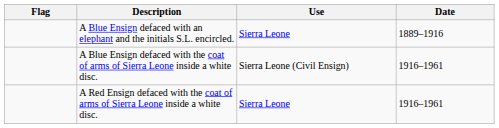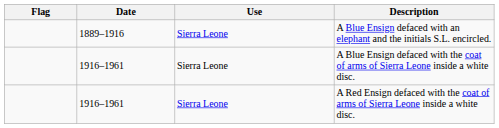columns swapped: Date <-> Description
row 3 | Use: Sierra Leone (Civil Ensign) -> Sierra Leone
